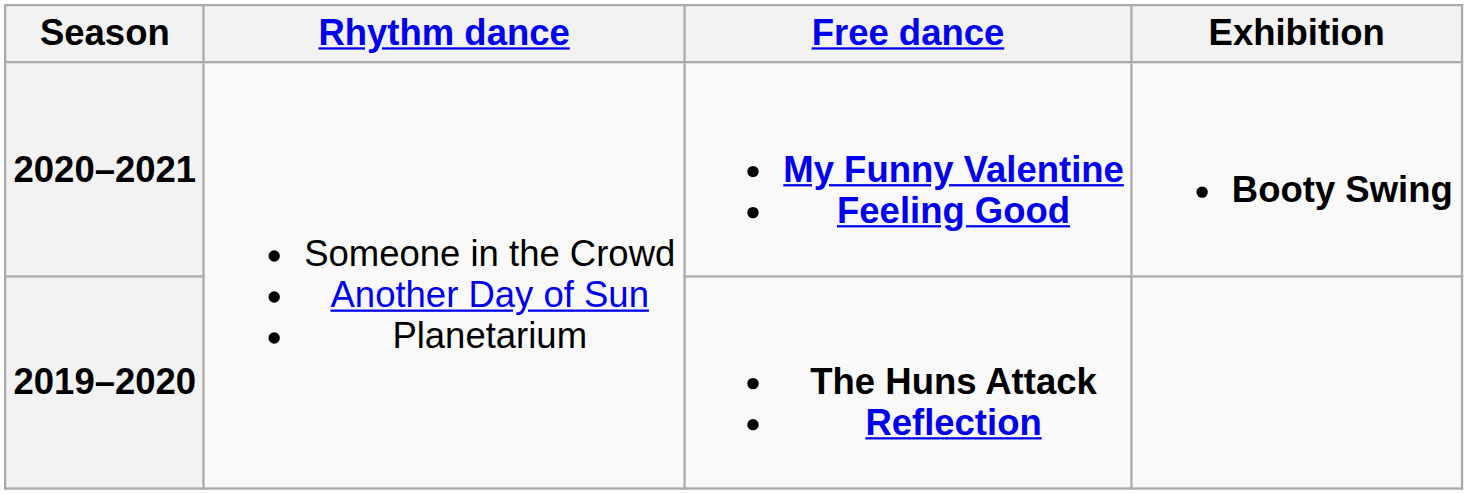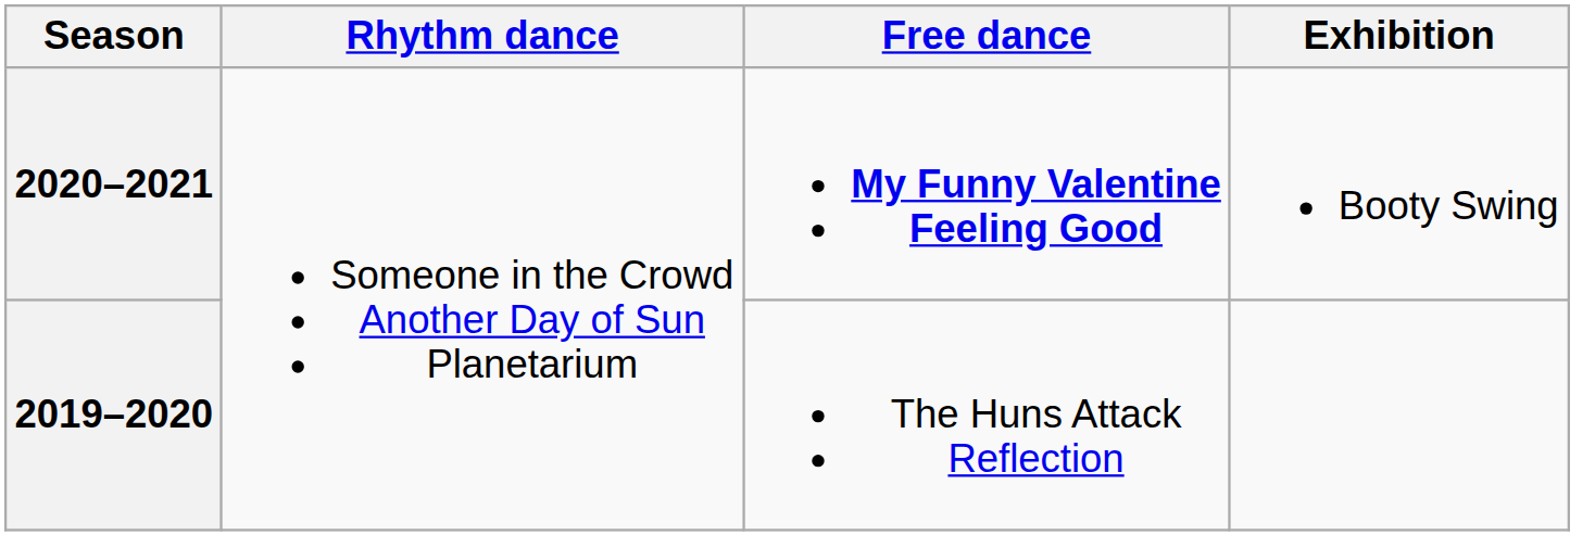2020–2021 | Exhibition: bold -> normal
2019–2020 | Free dance: bold -> normal
